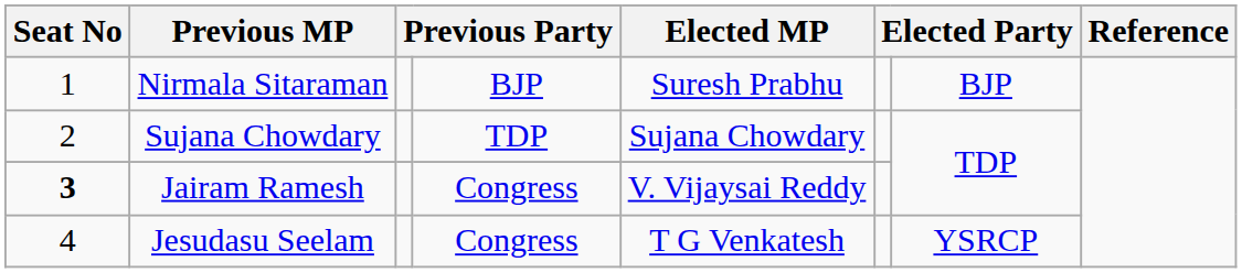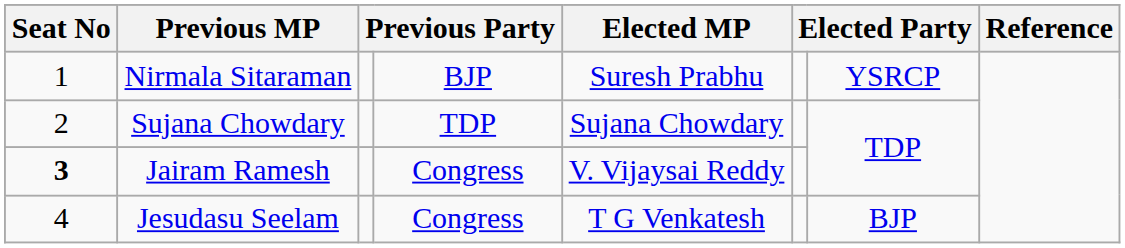Nirmala Sitaraman | column 7: BJP -> YSRCP
Jesudasu Seelam | column 7: YSRCP -> BJP
